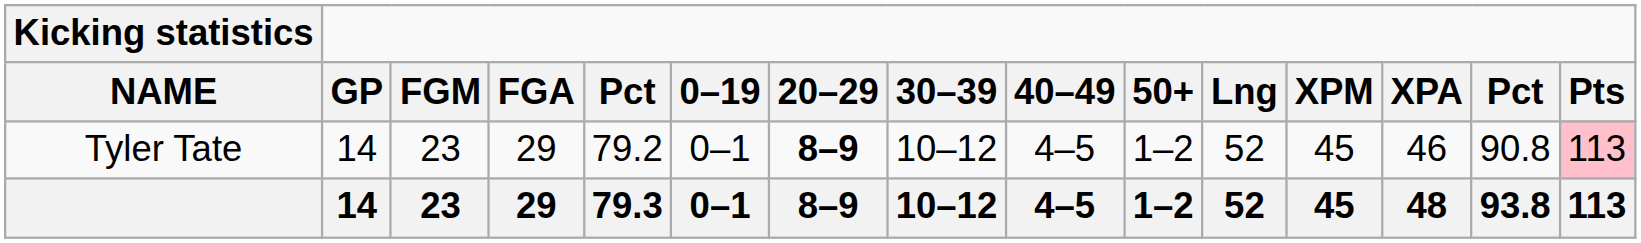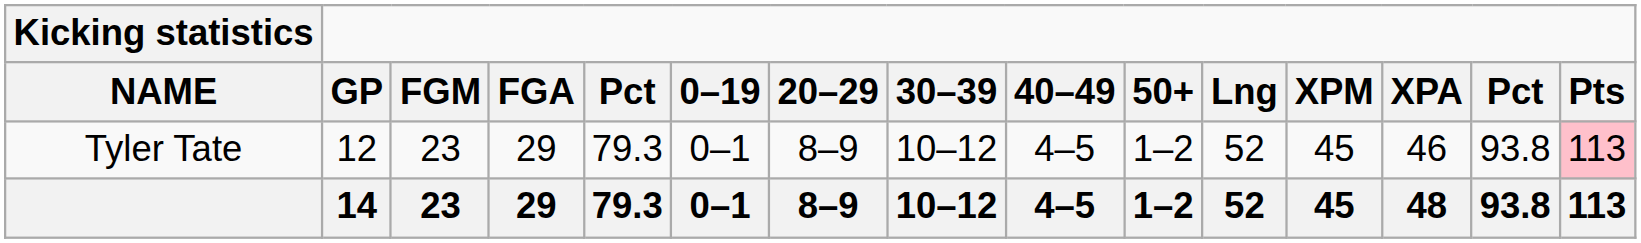Tyler Tate | GP: 14 -> 12
Tyler Tate | column 5: 79.2 -> 79.3
Tyler Tate | 20–29: bold -> normal
Tyler Tate | column 14: 90.8 -> 93.8
